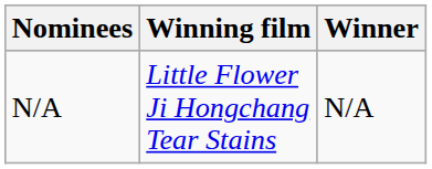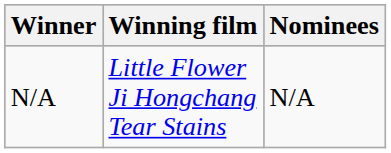columns swapped: Winner <-> Nominees
